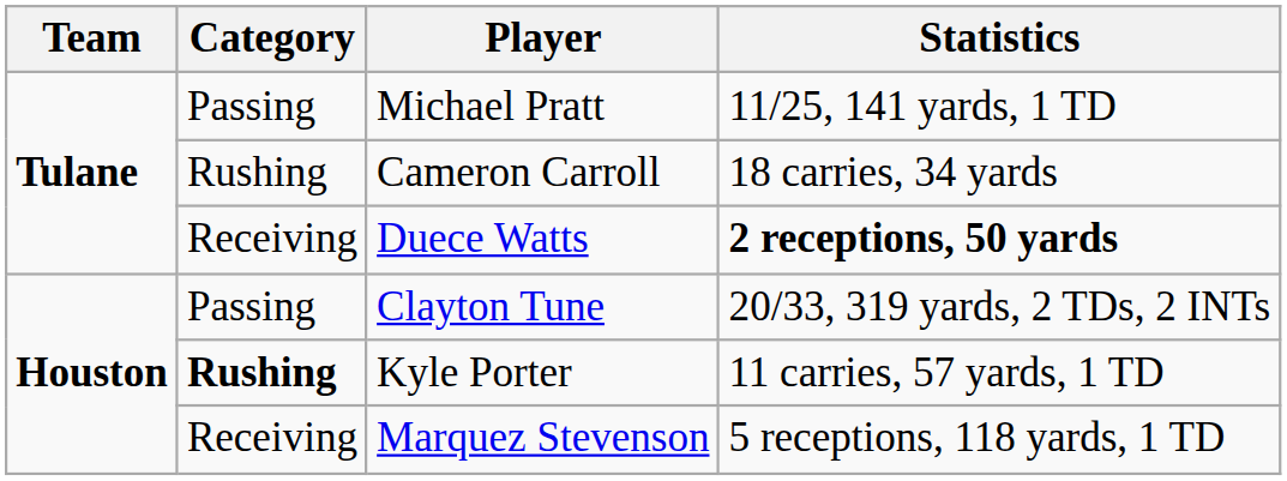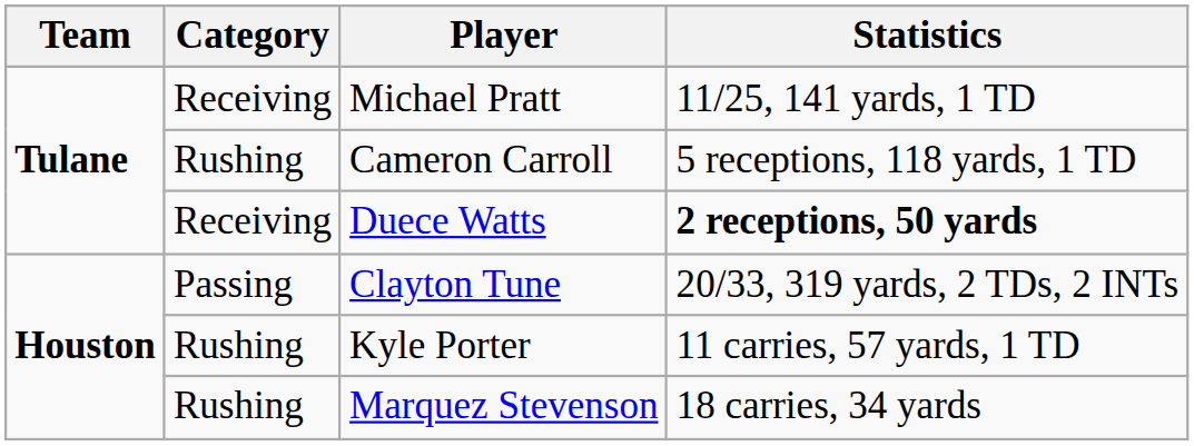Michael Pratt | Category: Passing -> Receiving
Cameron Carroll | Statistics: 18 carries, 34 yards -> 5 receptions, 118 yards, 1 TD
Kyle Porter | Category: bold -> normal
Marquez Stevenson | Category: Receiving -> Rushing
Marquez Stevenson | Statistics: 5 receptions, 118 yards, 1 TD -> 18 carries, 34 yards
